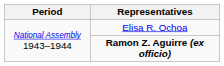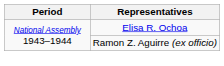Ramon Z. Aguirre (ex officio) | Representatives: bold -> normal
